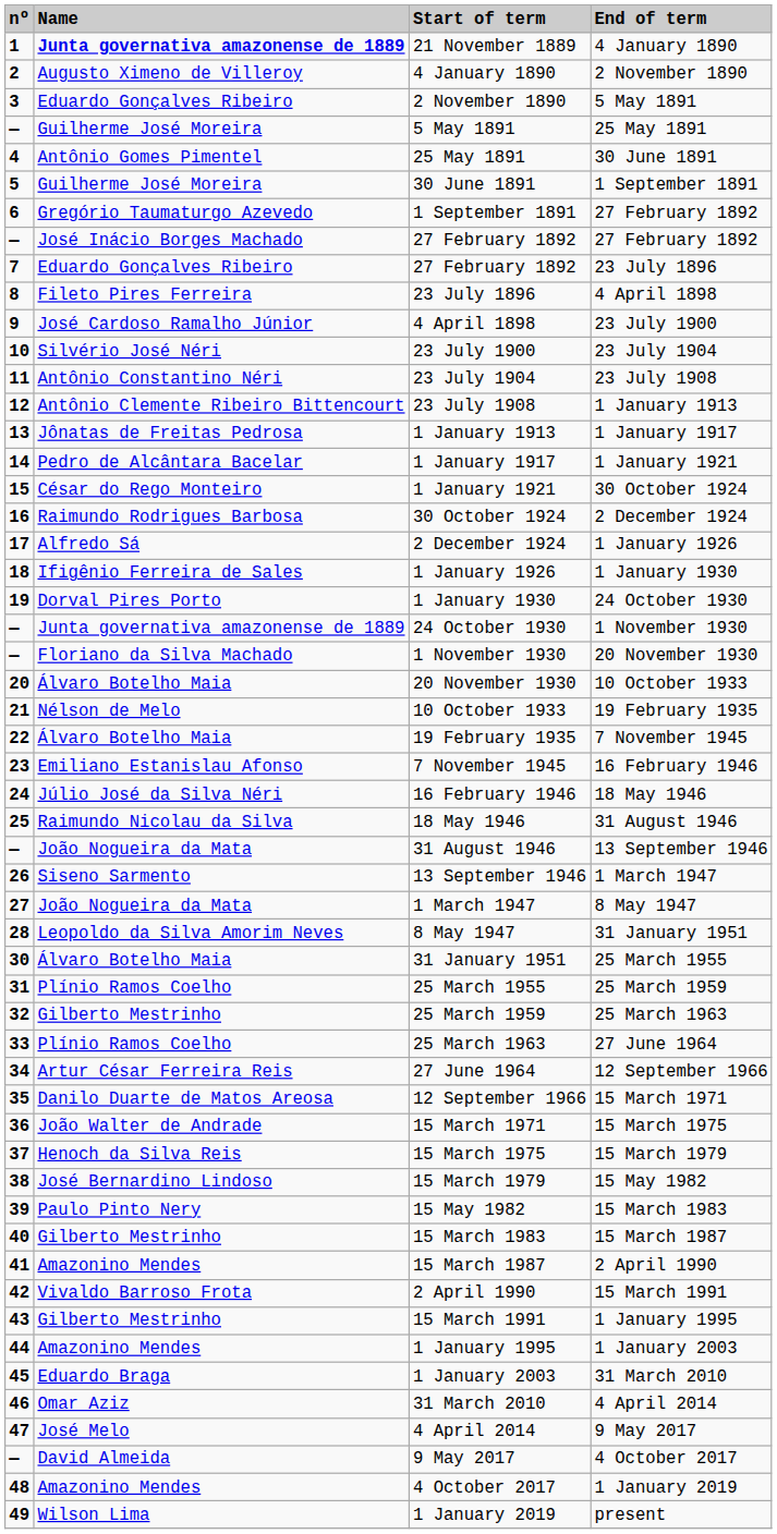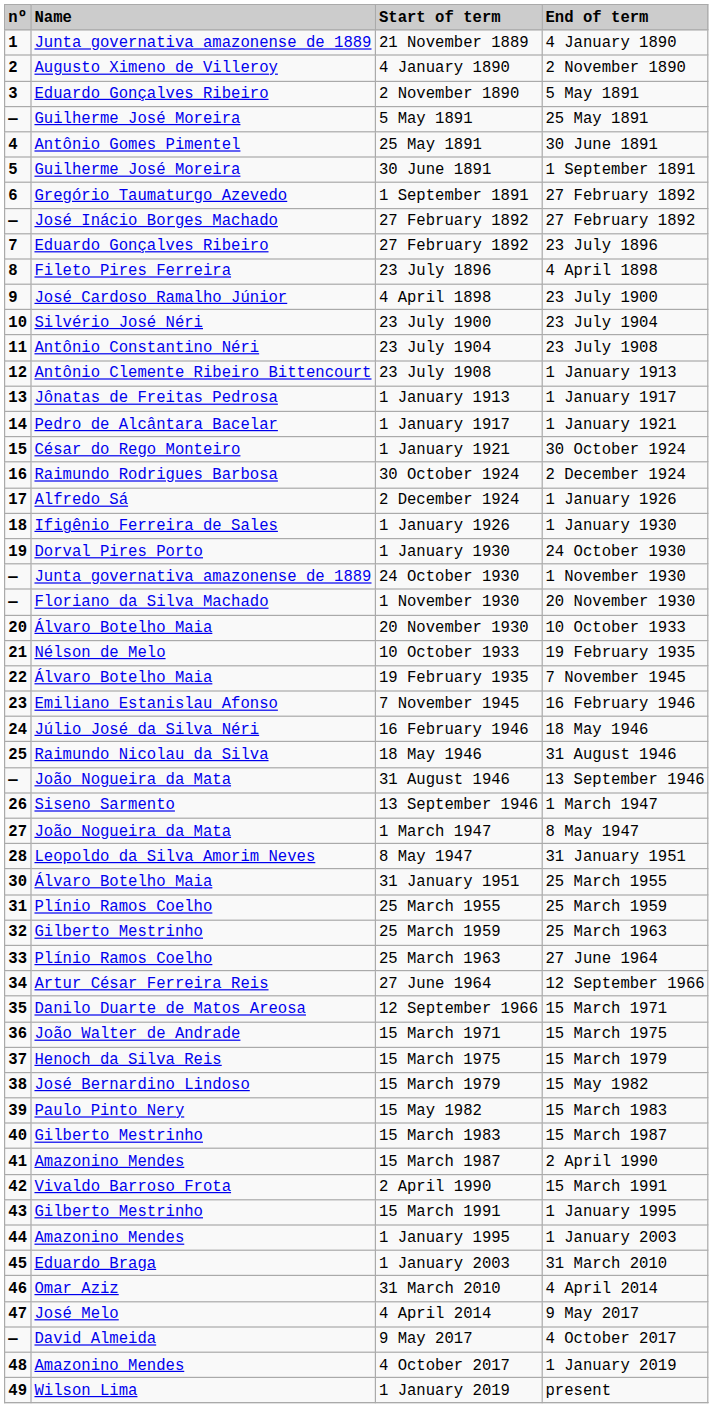21 November 1889 | Name: bold -> normal
